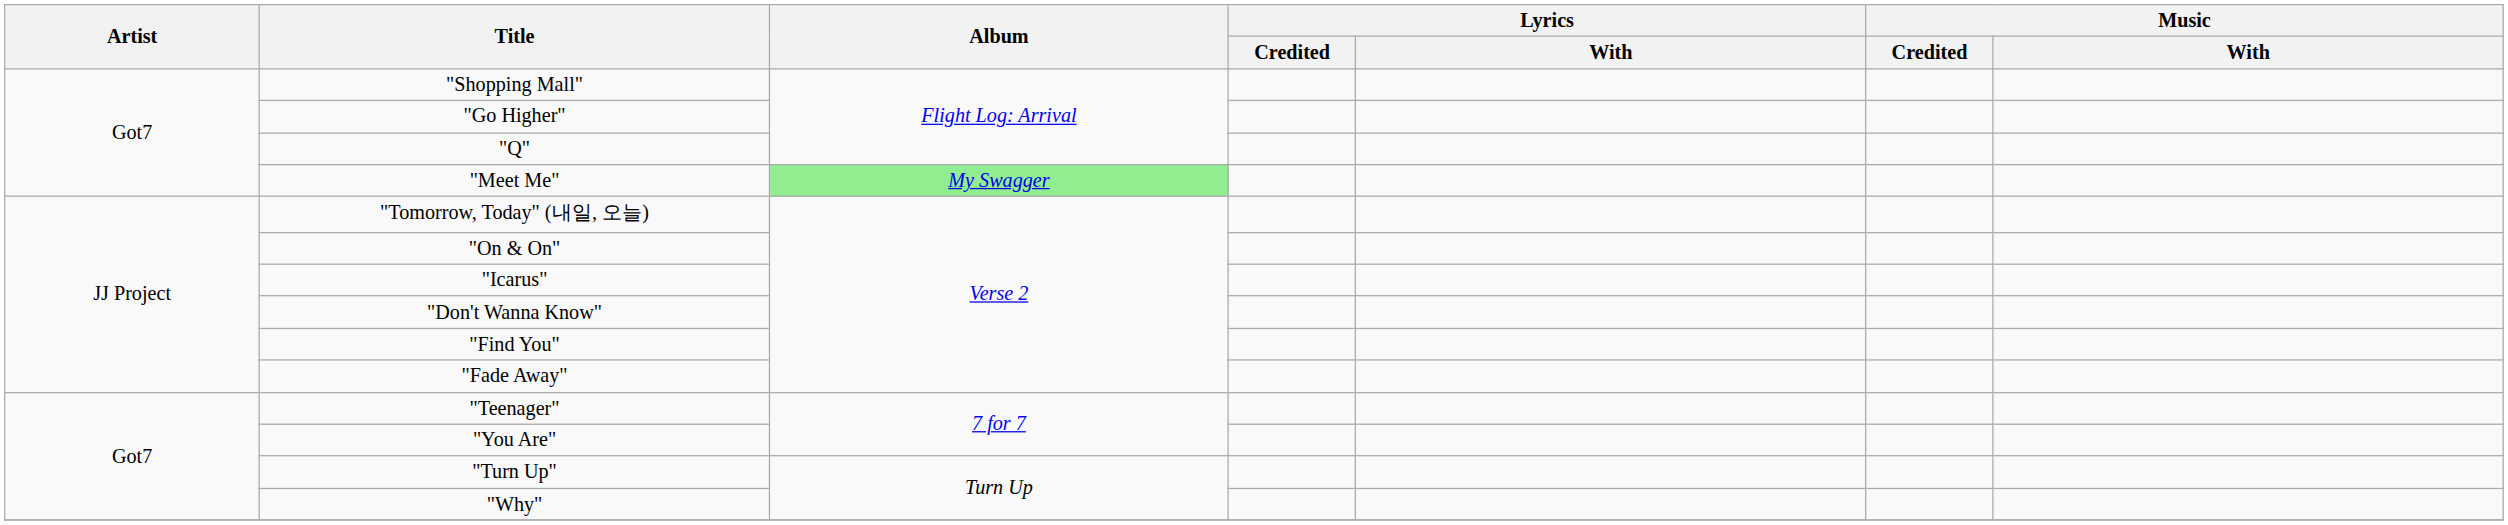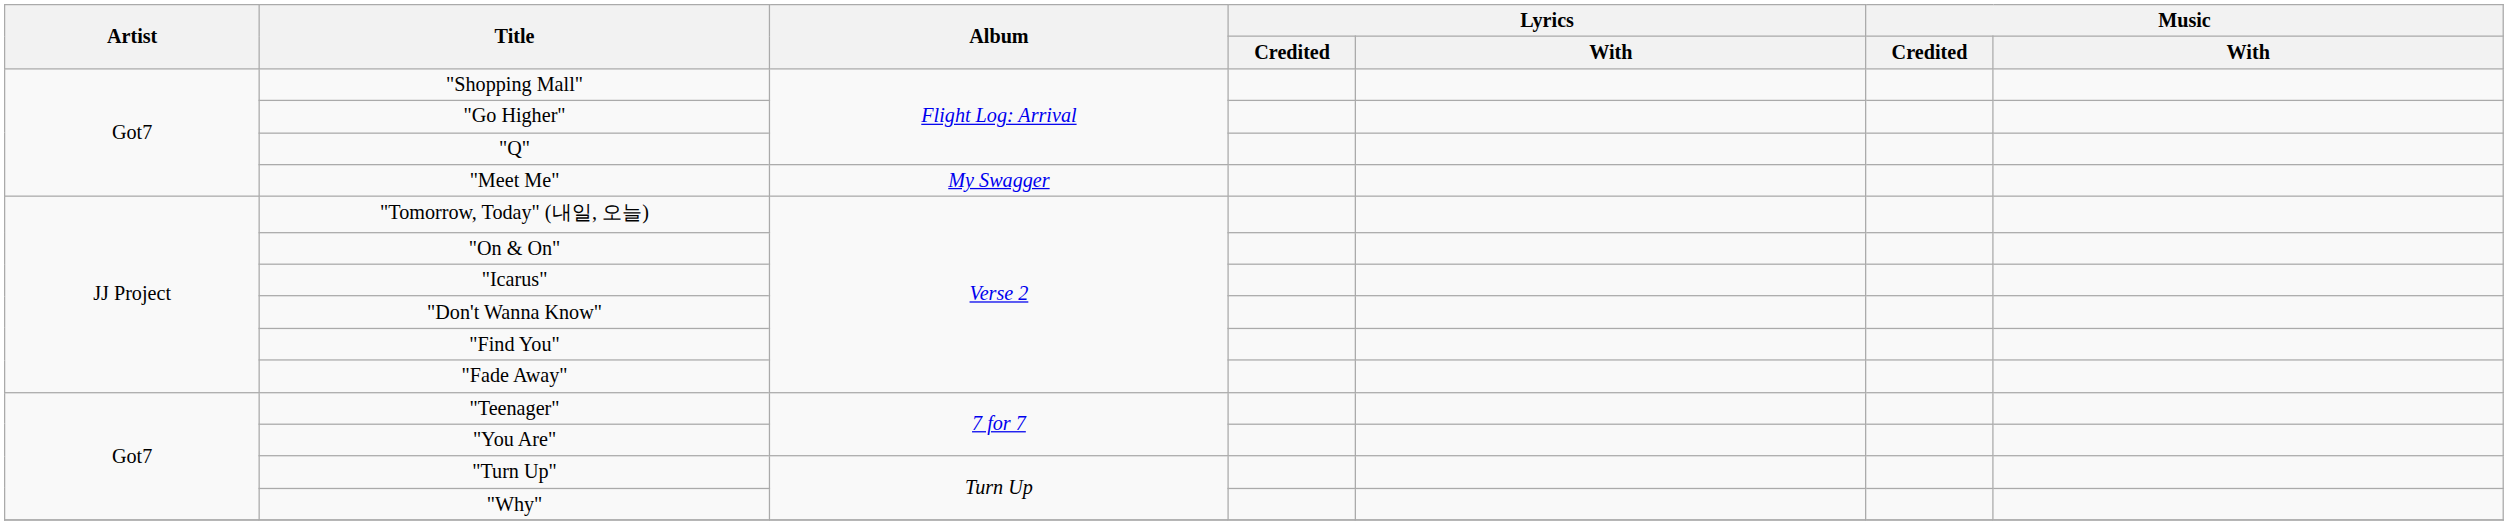"Meet Me" | Album: lightgreen background -> no background
